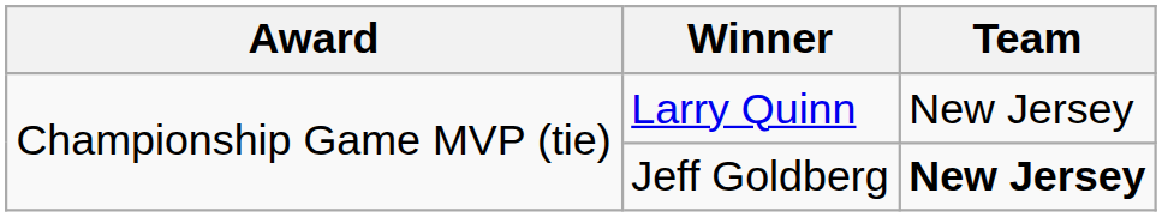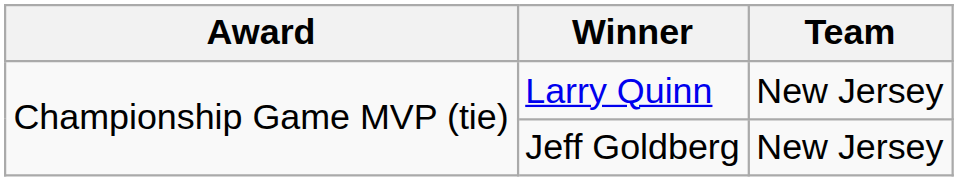Jeff Goldberg | Team: bold -> normal
